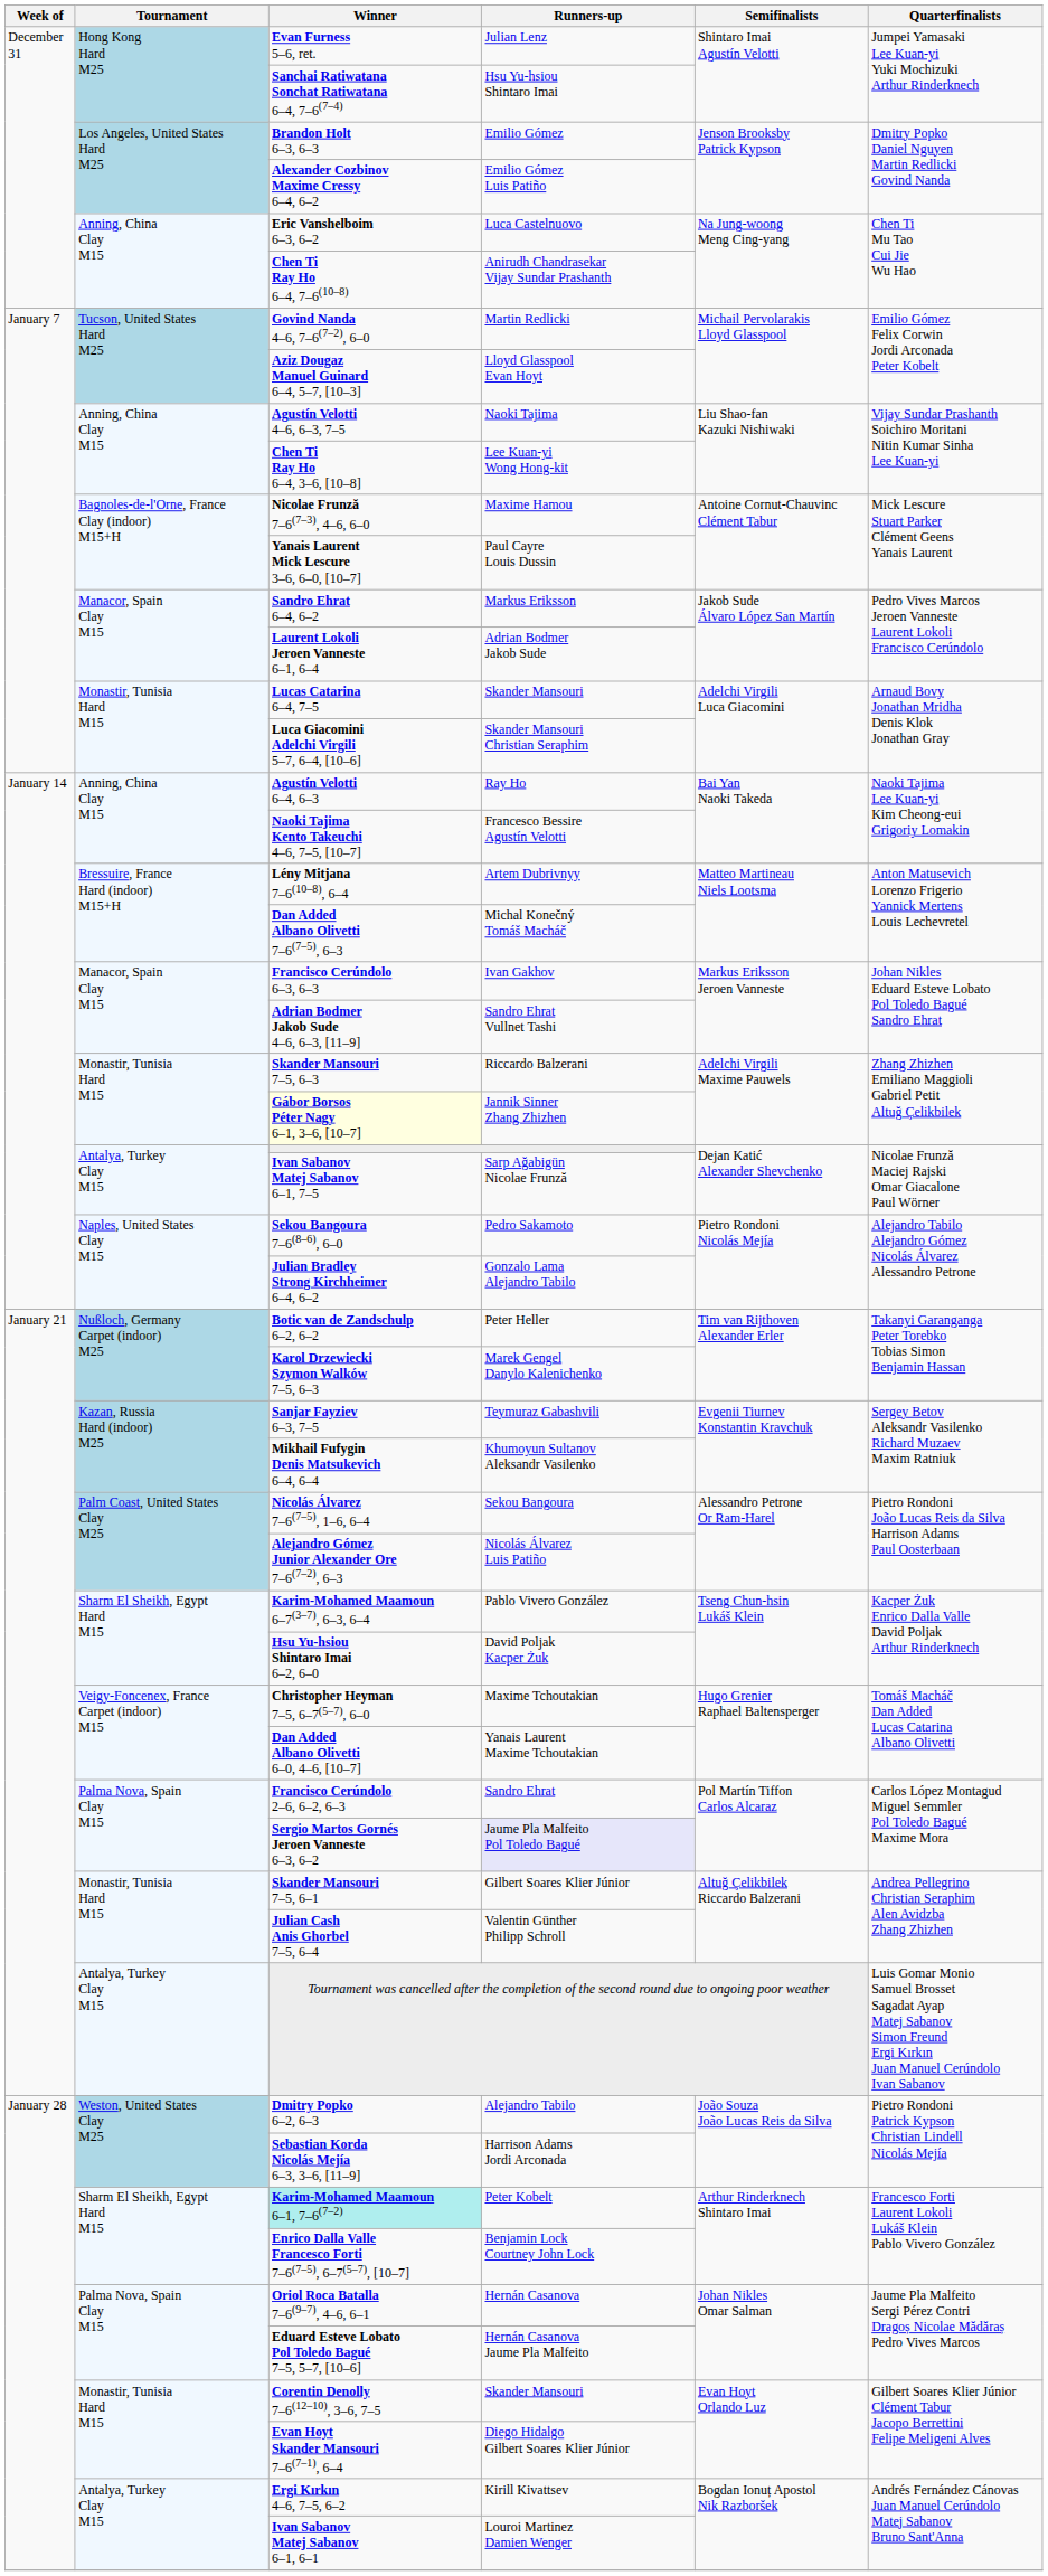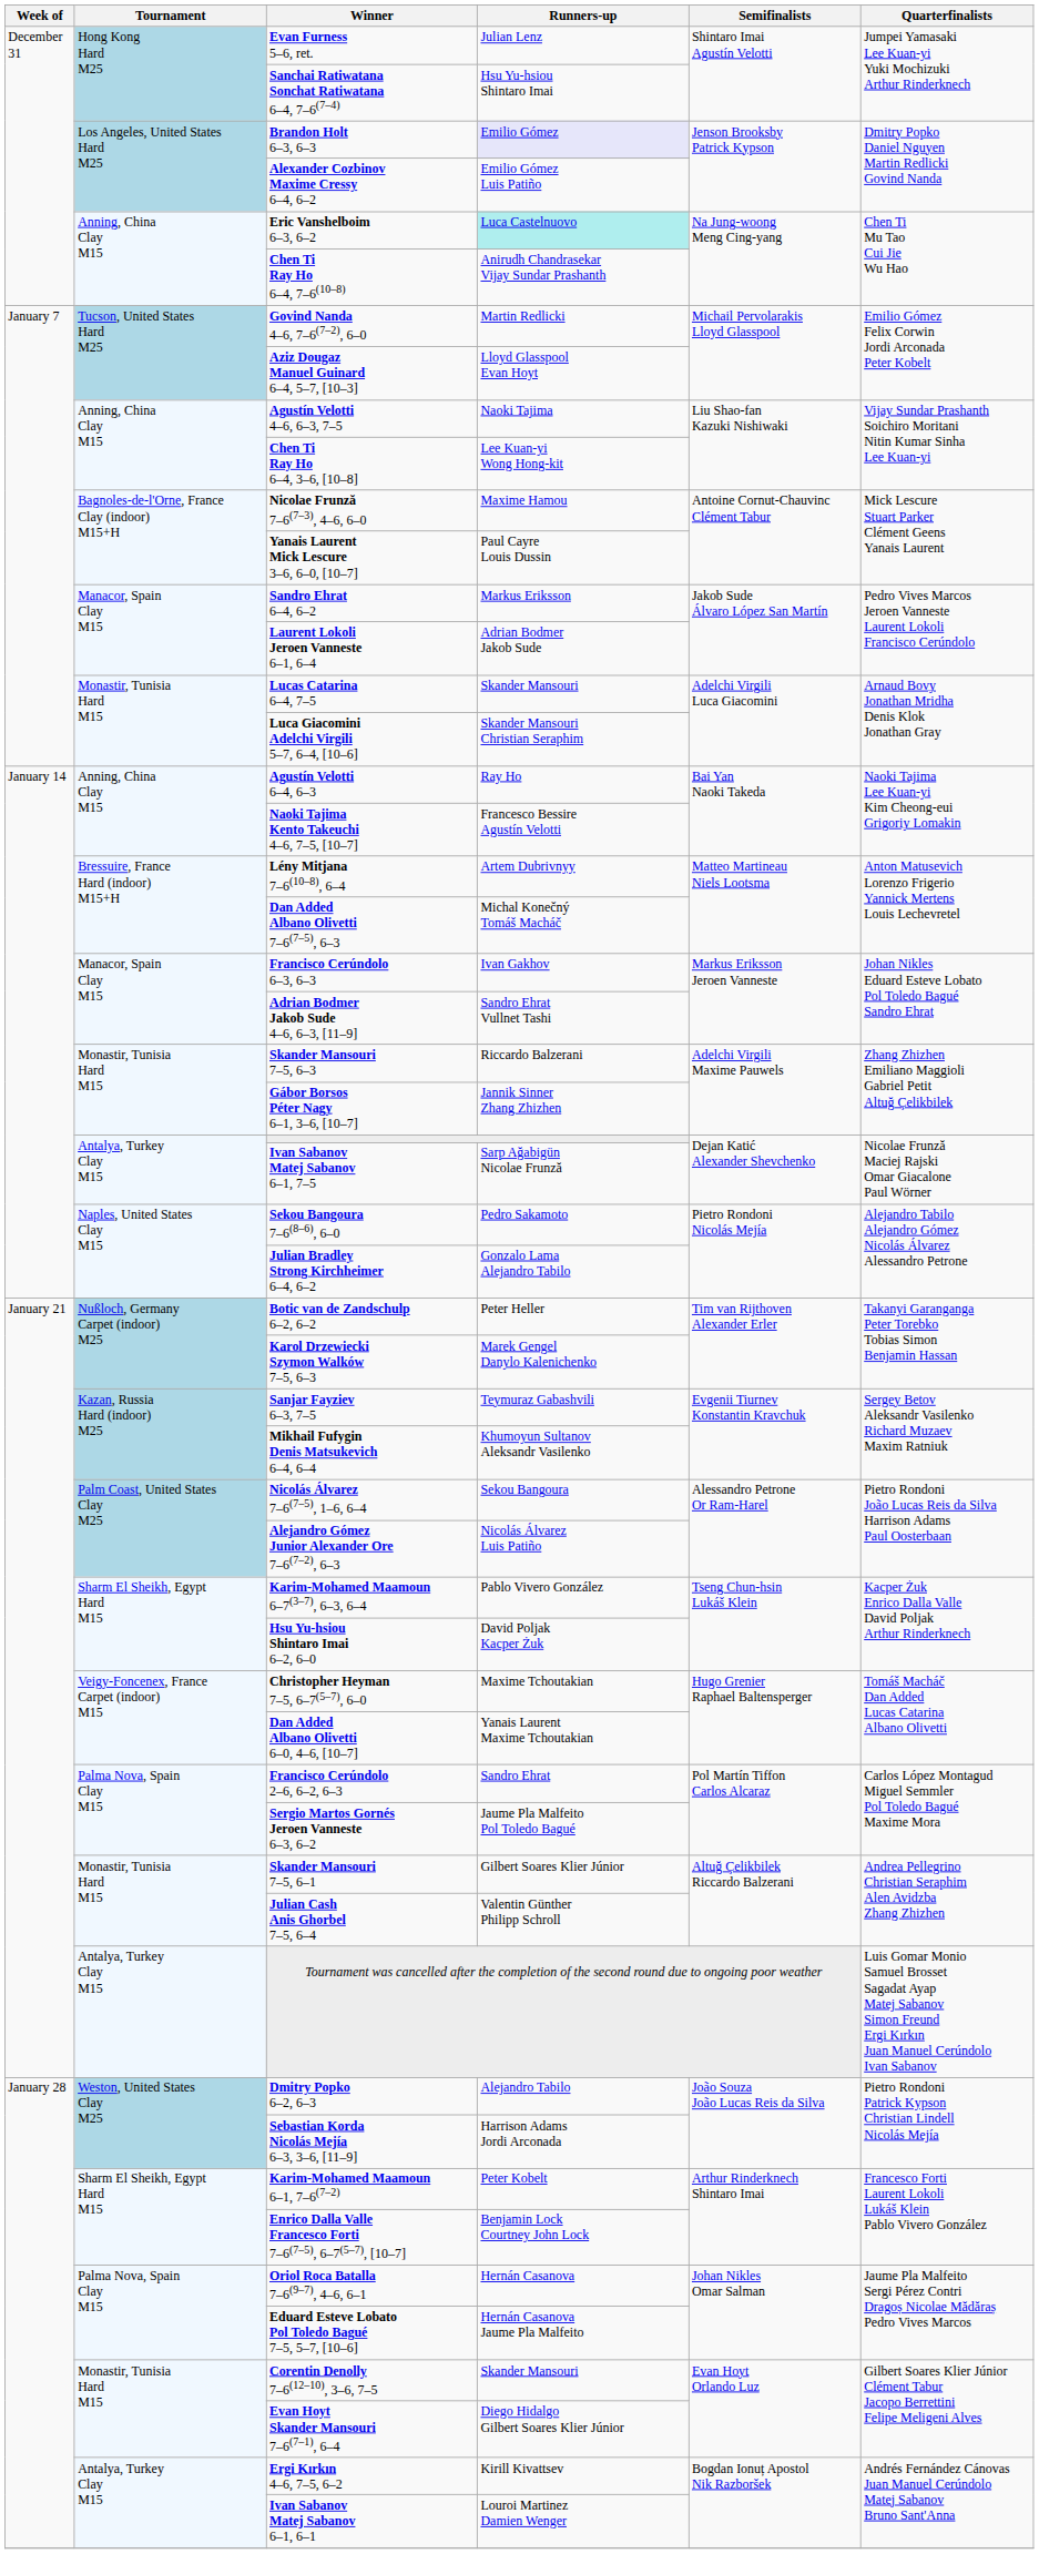Brandon Holt 6–3, 6–3 | Runners-up: no background -> lavender background
Eric Vanshelboim 6–3, 6–2 | Runners-up: no background -> paleturquoise background
Gábor Borsos Péter Nagy 6–1, 3–6, [10–7] | Winner: lightyellow background -> no background
Sergio Martos Gornés Jeroen Vanneste 6–3, 6–2 | Runners-up: lavender background -> no background
Karim-Mohamed Maamoun 6–1, 7–6(7–2) | Winner: paleturquoise background -> no background
